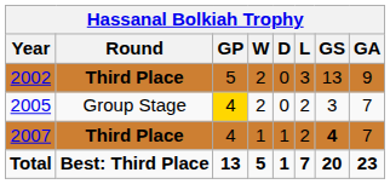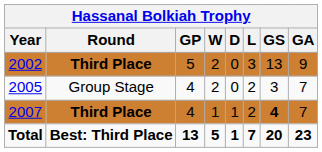2005 | GP: gold background -> no background
